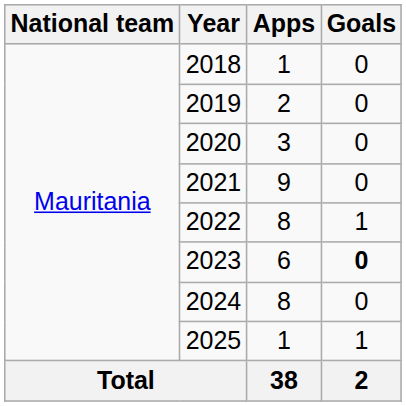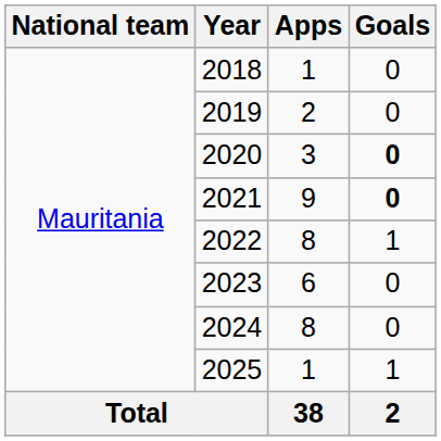2020 | Goals: normal -> bold
2021 | Goals: normal -> bold
2023 | Goals: bold -> normal
